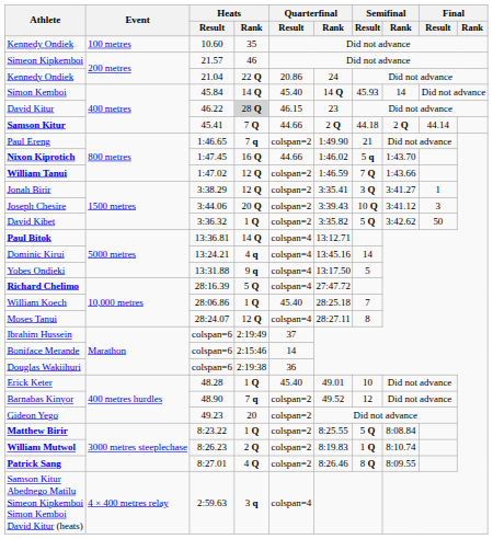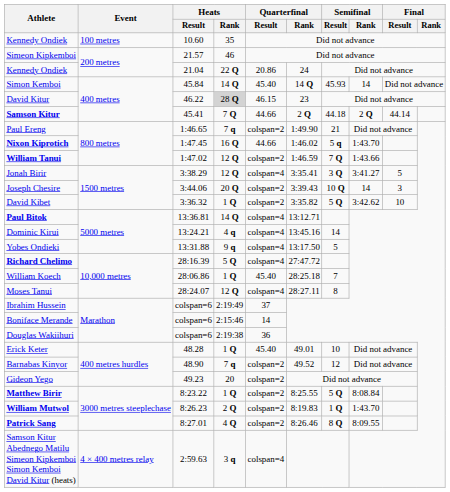Jonah Birir | Quarterfinal / Result: colspan=2 -> colspan=4
Jonah Birir | Final / Result: 1 -> 5
Joseph Chesire | Semifinal / Rank: 3:41.12 -> 14
David Kibet | Final / Result: 50 -> 10
William Mutwol | Semifinal / Rank: 8:10.74 -> 1:43.70
